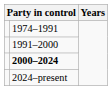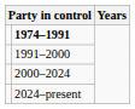1974–1991 | column 2: normal -> bold
2000–2024 | column 2: bold -> normal
